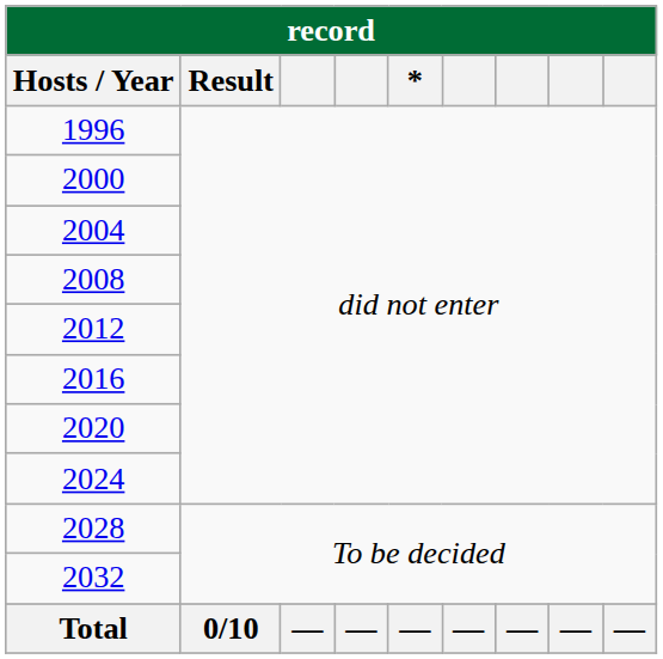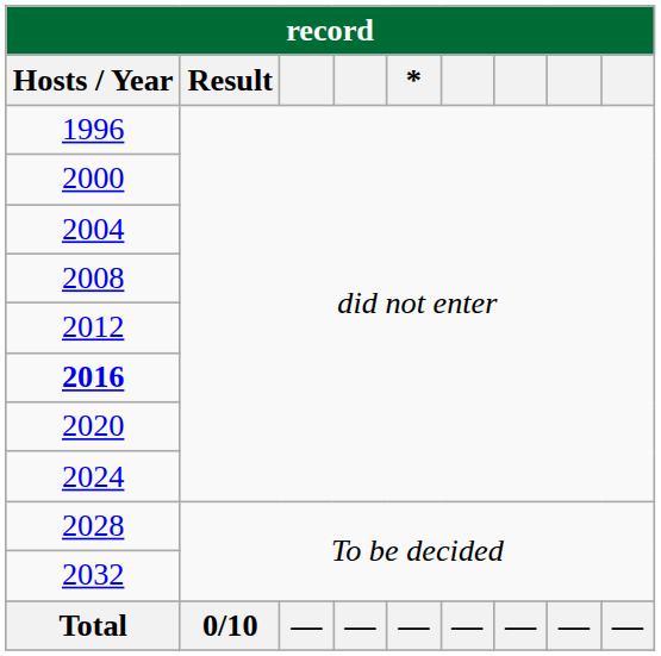2016 | Hosts / Year: normal -> bold
